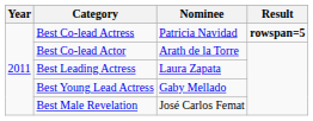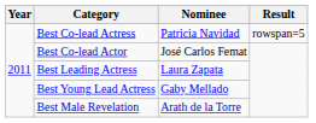Best Co-lead Actress | Result: bold -> normal
Best Co-lead Actor | Nominee: Arath de la Torre -> José Carlos Femat
Best Male Revelation | Nominee: José Carlos Femat -> Arath de la Torre
